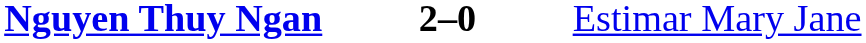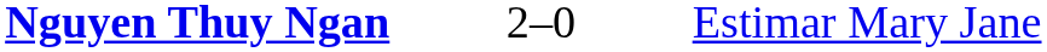Nguyen Thuy Ngan | column 2: bold -> normal
